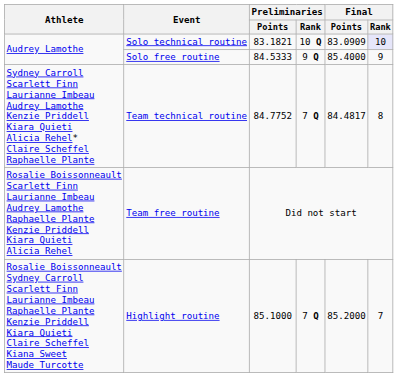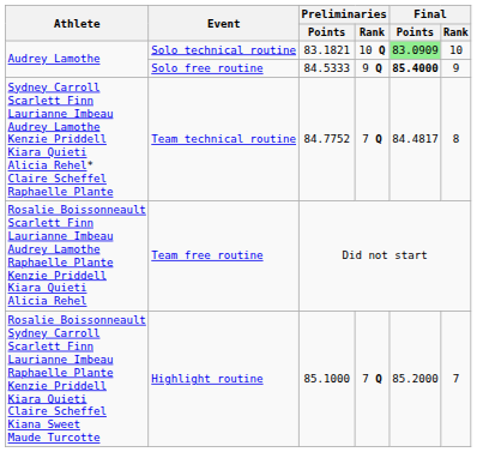Solo technical routine | Final / Points: no background -> lightgreen background
Solo technical routine | Final / Rank: lavender background -> no background
Solo free routine | Final / Points: normal -> bold
